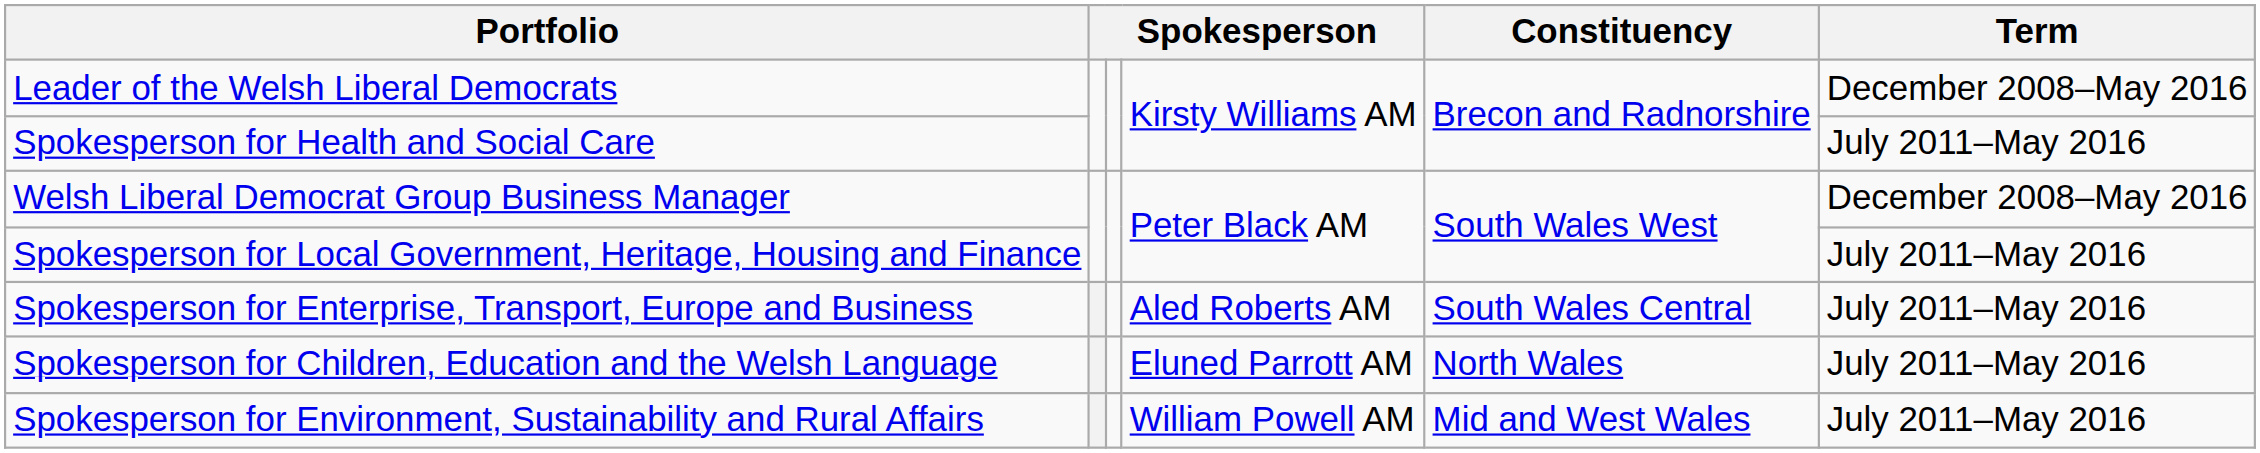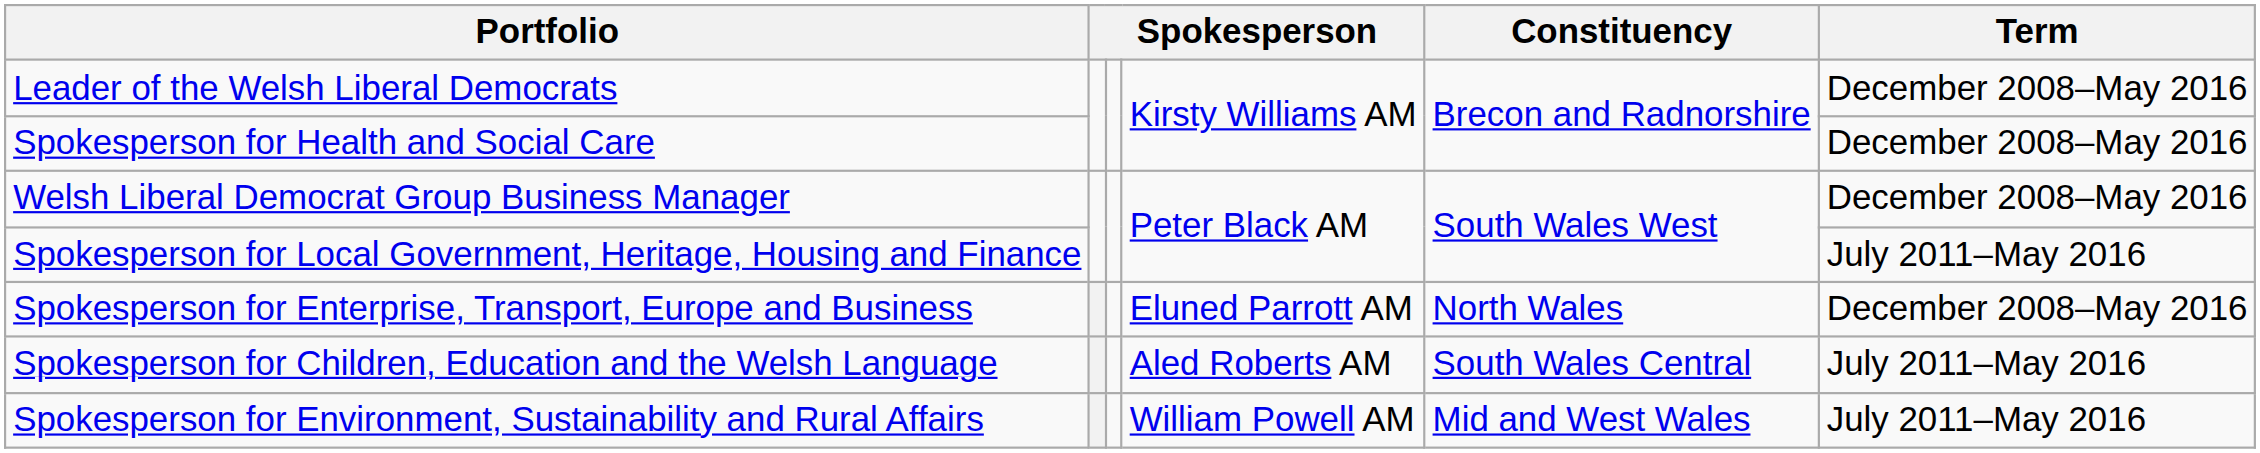Spokesperson for Health and Social Care | Term: July 2011–May 2016 -> December 2008–May 2016
Spokesperson for Enterprise, Transport, Europe and Business | column 4: Aled Roberts AM -> Eluned Parrott AM
Spokesperson for Enterprise, Transport, Europe and Business | Constituency: South Wales Central -> North Wales
Spokesperson for Enterprise, Transport, Europe and Business | Term: July 2011–May 2016 -> December 2008–May 2016
Spokesperson for Children, Education and the Welsh Language | column 4: Eluned Parrott AM -> Aled Roberts AM
Spokesperson for Children, Education and the Welsh Language | Constituency: North Wales -> South Wales Central
